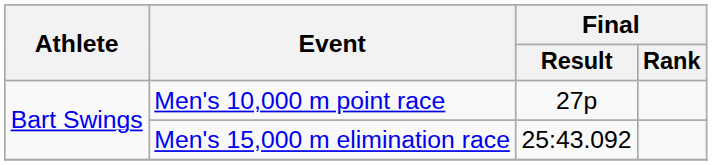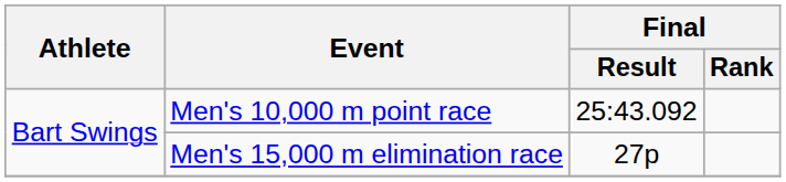Men's 10,000 m point race | Final / Result: 27p -> 25:43.092
Men's 15,000 m elimination race | Final / Result: 25:43.092 -> 27p
